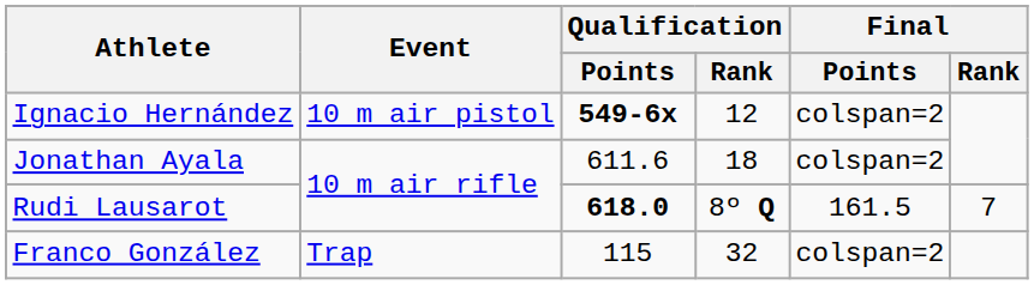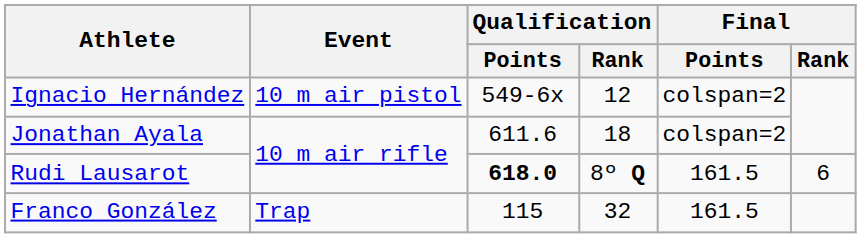Ignacio Hernández | Qualification / Points: bold -> normal
Rudi Lausarot | Final / Rank: 7 -> 6
Franco González | Final / Points: colspan=2 -> 161.5
